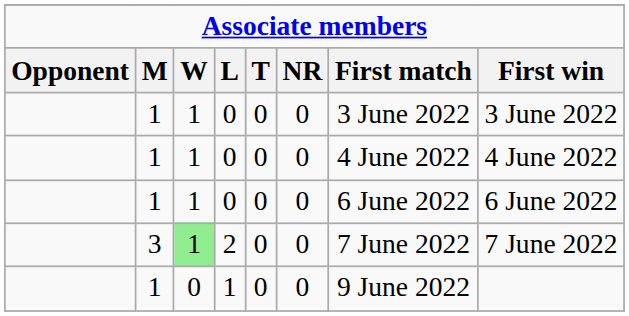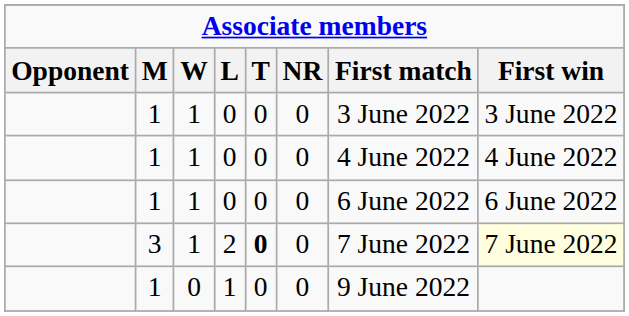2 | W: lightgreen background -> no background
2 | T: normal -> bold
2 | First win: no background -> lightyellow background
